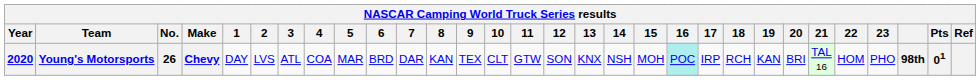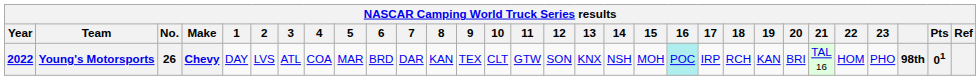Young's Motorsports | Year: 2020 -> 2022
